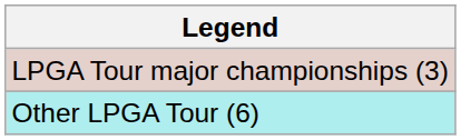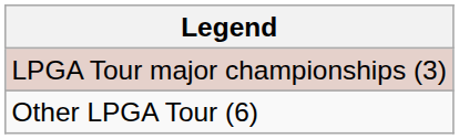row 3 | column 1: paleturquoise background -> no background
